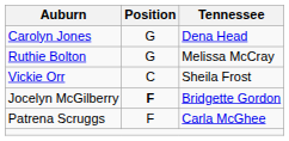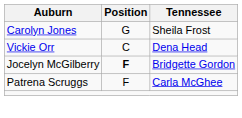Carolyn Jones | Tennessee: Dena Head -> Sheila Frost
- row: Ruthie Bolton | G | Melissa McCray
Vickie Orr | Tennessee: Sheila Frost -> Dena Head
